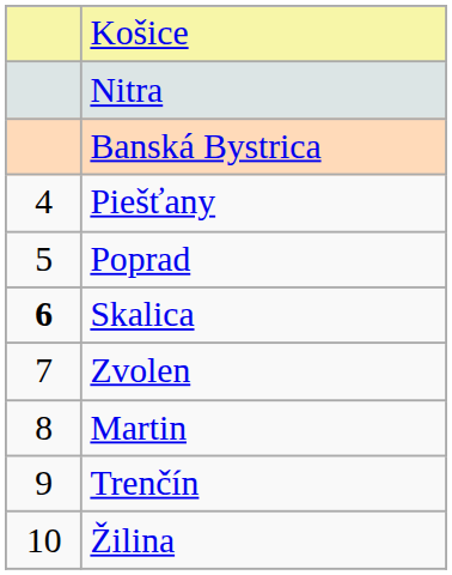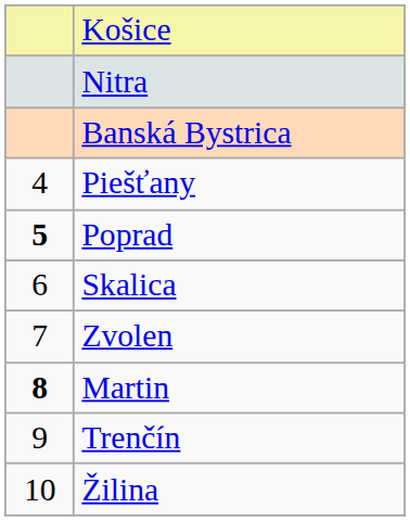Poprad | column 1: normal -> bold
Skalica | column 1: bold -> normal
Martin | column 1: normal -> bold
